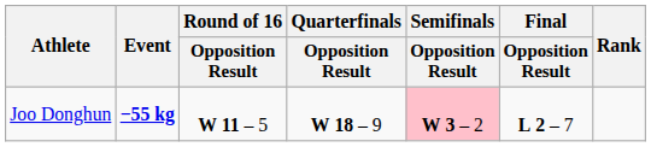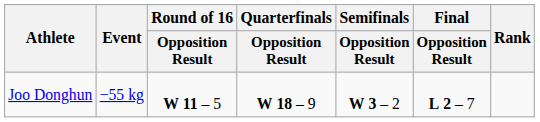Joo Donghun | Event: bold -> normal
Joo Donghun | Semifinals / Opposition Result: pink background -> no background
